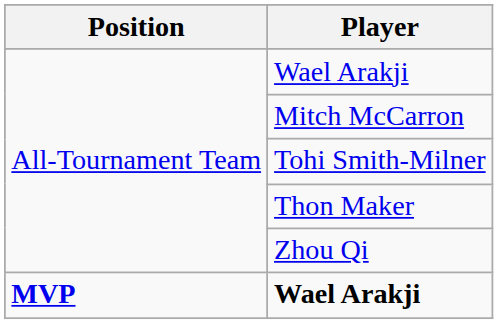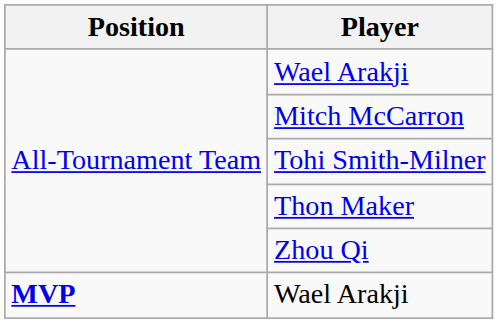row 7 | Player: bold -> normal
